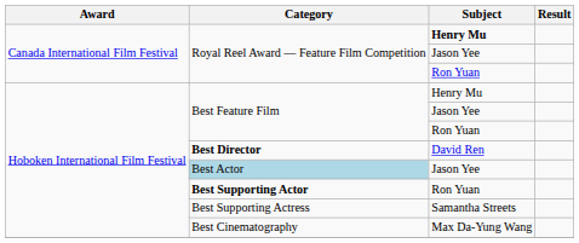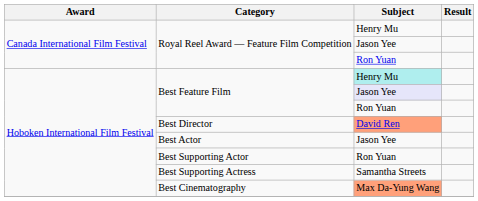Royal Reel Award — Feature Film Competition / Henry Mu | Subject: bold -> normal
Best Feature Film / Henry Mu | Subject: no background -> paleturquoise background
Best Feature Film / Jason Yee | Subject: no background -> lavender background
Best Director | Category: bold -> normal
Best Director | Subject: no background -> lightsalmon background
Best Actor | Category: lightblue background -> no background
Best Supporting Actor | Category: bold -> normal
Best Cinematography | Subject: no background -> lightsalmon background
